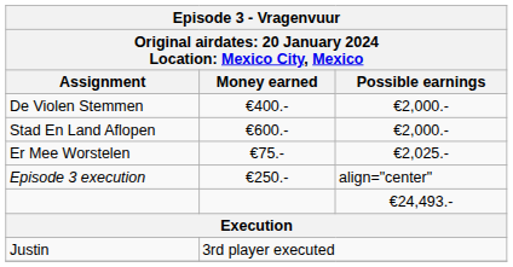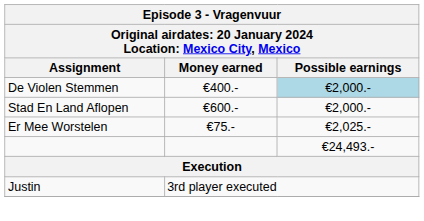De Violen Stemmen | Possible earnings: no background -> lightblue background
- row: Episode 3 execution | €250.- | align="center"
